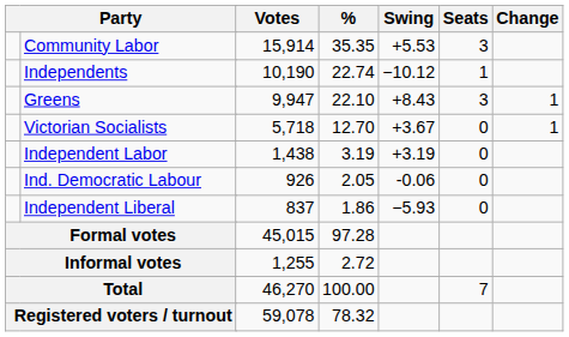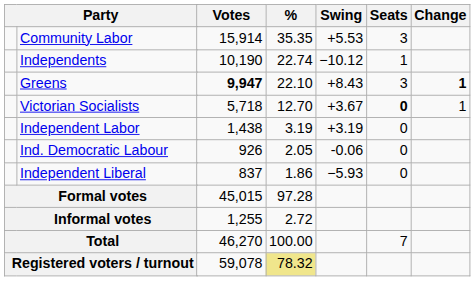Greens | Votes: normal -> bold
Greens | Change: normal -> bold
Victorian Socialists | Seats: normal -> bold
Registered voters / turnout | %: no background -> khaki background
